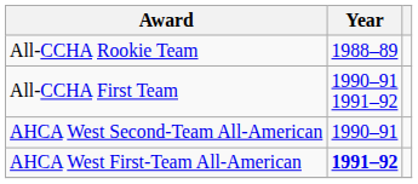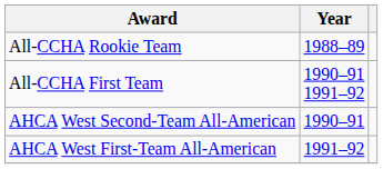row 5 | Year: bold -> normal
